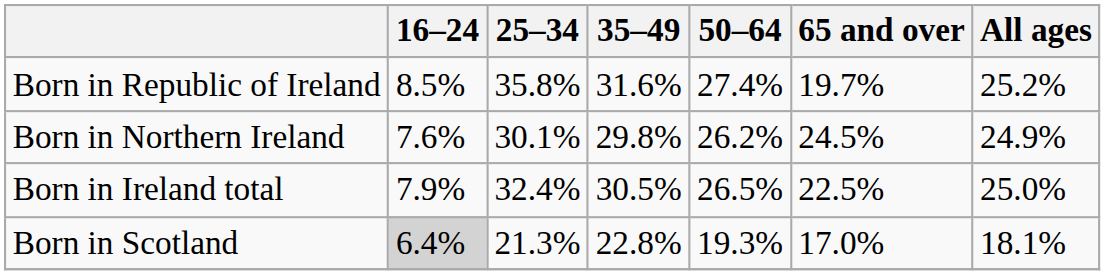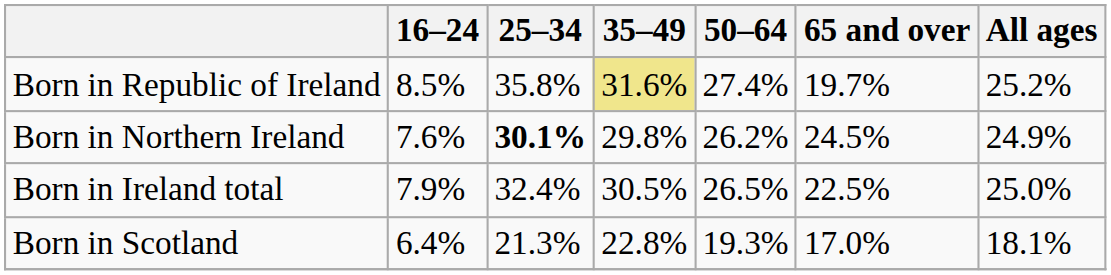Born in Republic of Ireland | 35–49: no background -> khaki background
Born in Northern Ireland | 25–34: normal -> bold
Born in Scotland | 16–24: lightgrey background -> no background
